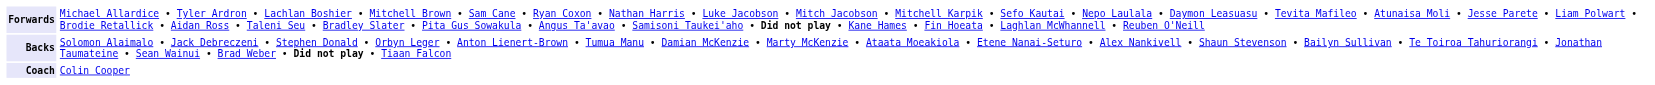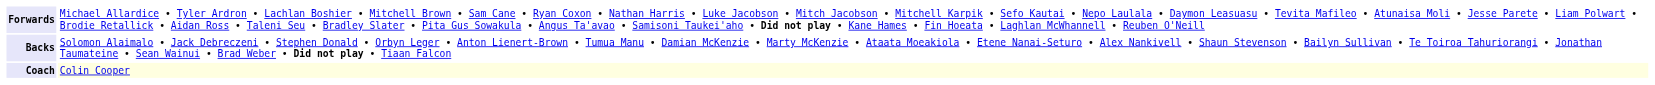Coach | column 2: no background -> lightyellow background
